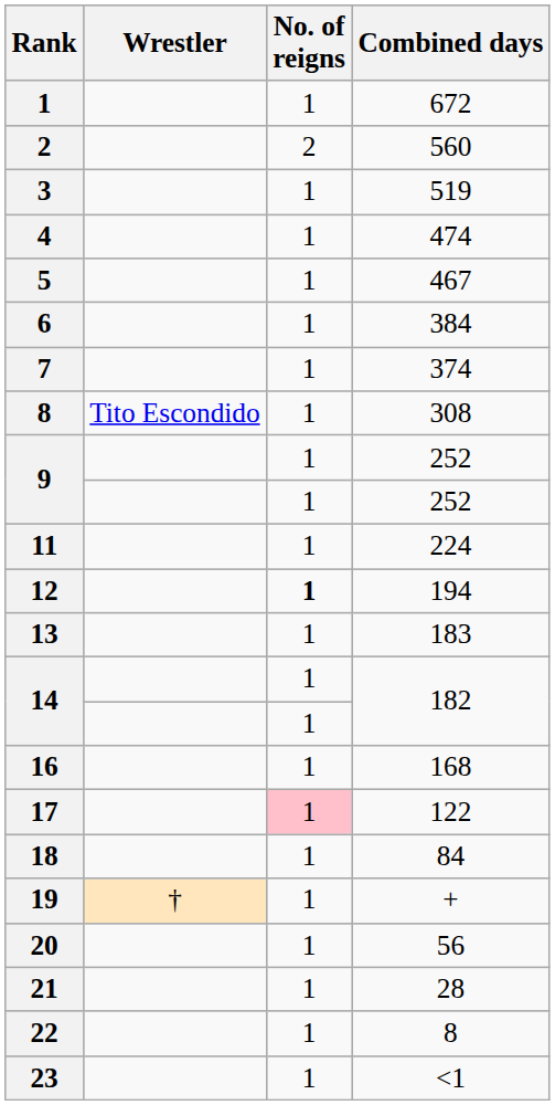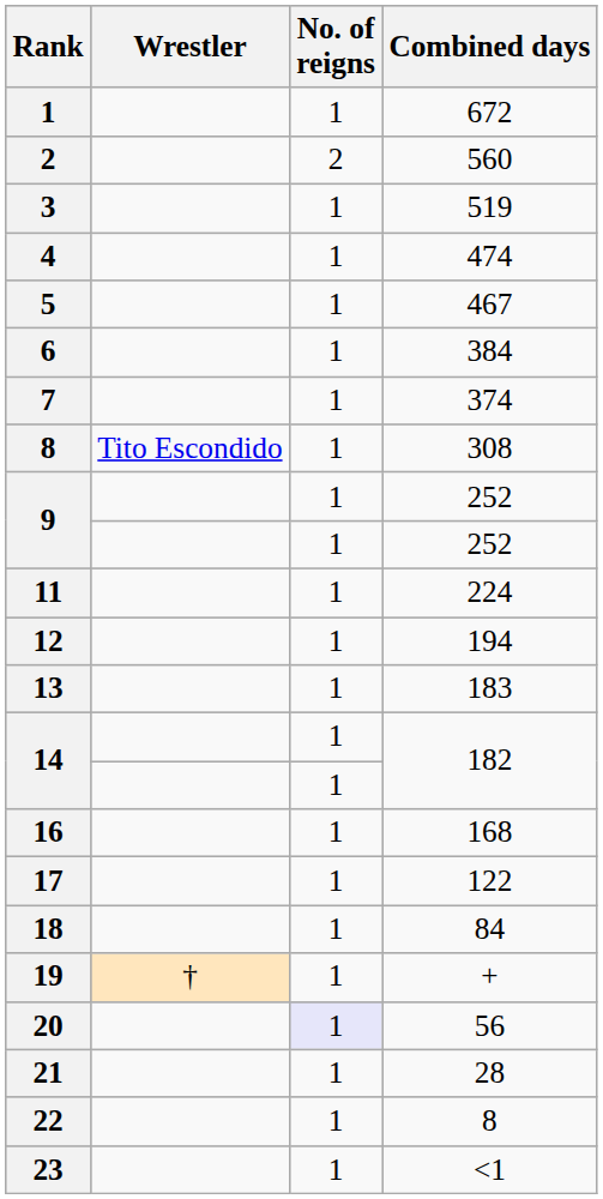12 | No. of reigns: bold -> normal
17 | No. of reigns: pink background -> no background
20 | No. of reigns: no background -> lavender background
